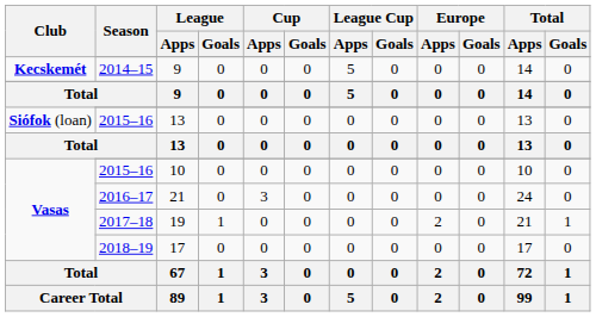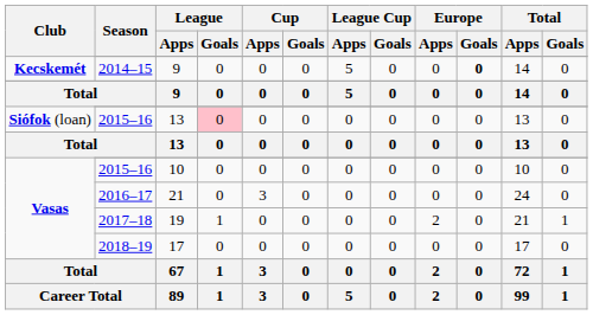Kecskemét / 9 | Europe / Goals: normal -> bold
Siófok (loan) / 13 | League / Goals: no background -> pink background
